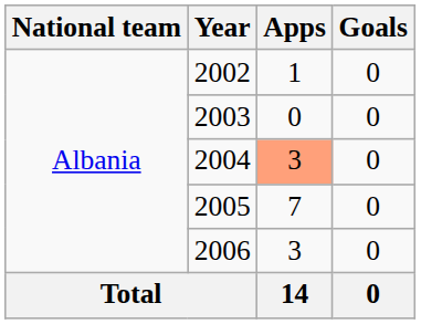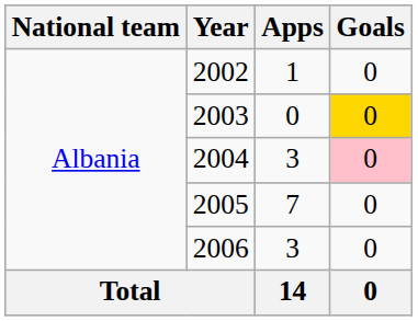2003 | Goals: no background -> gold background
2004 | Apps: lightsalmon background -> no background
2004 | Goals: no background -> pink background
